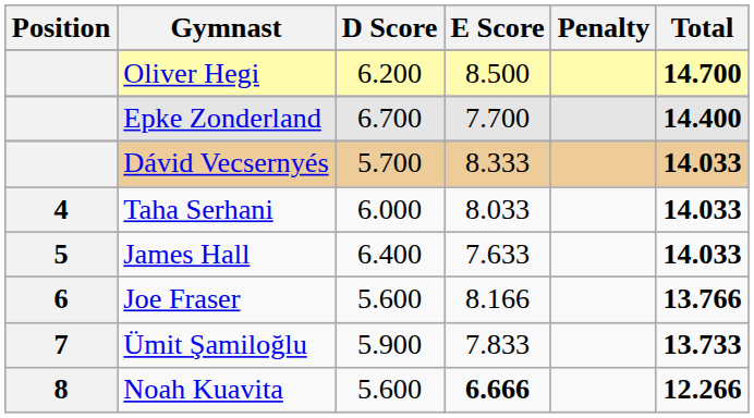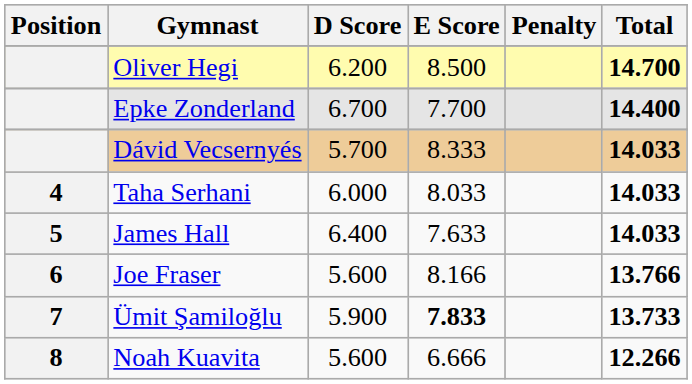Ümit Şamiloğlu | E Score: normal -> bold
Noah Kuavita | E Score: bold -> normal
